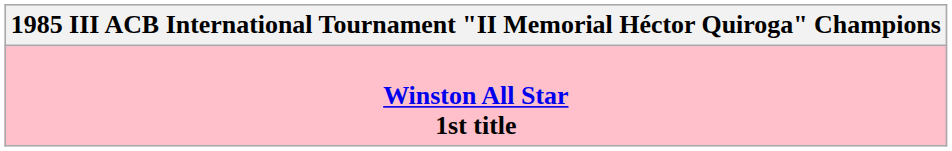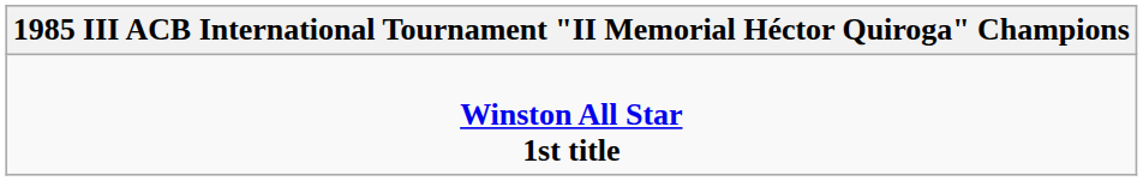row 2 | column 1: pink background -> no background
